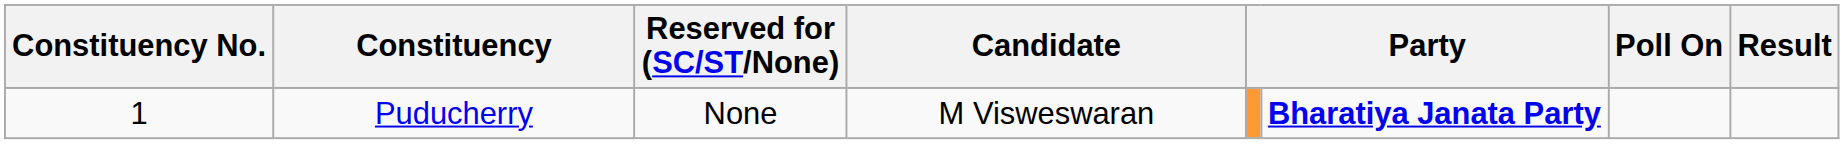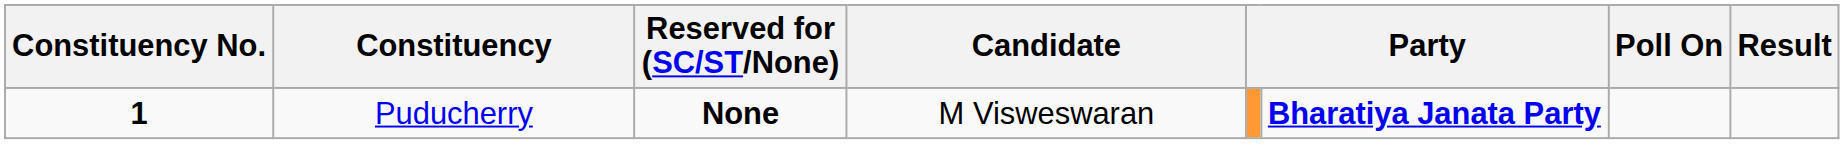Puducherry | Constituency No.: normal -> bold
Puducherry | Reserved for (SC/ST/None): normal -> bold
